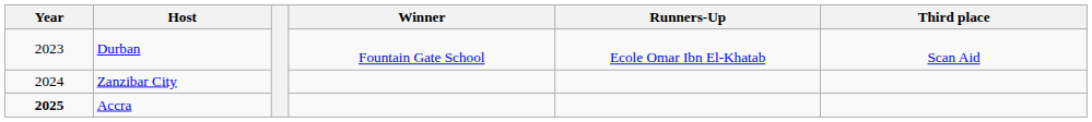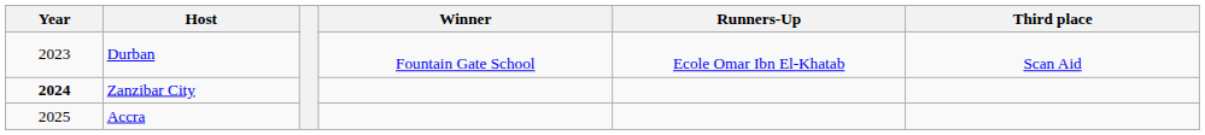Zanzibar City | Year: normal -> bold
Accra | Year: bold -> normal
